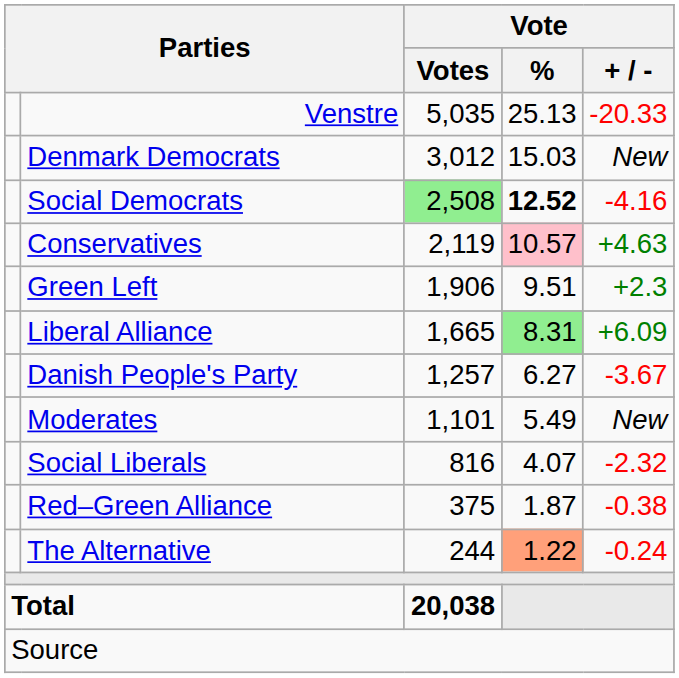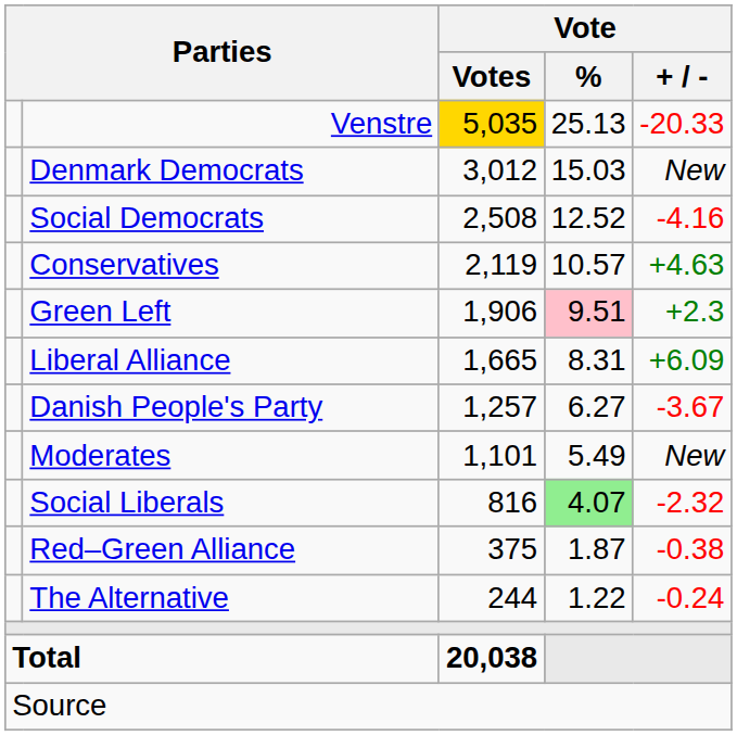Venstre | Vote / Votes: no background -> gold background
Social Democrats | Vote / Votes: lightgreen background -> no background
Social Democrats | Vote / %: bold -> normal
Conservatives | Vote / %: pink background -> no background
Green Left | Vote / %: no background -> pink background
Liberal Alliance | Vote / %: lightgreen background -> no background
Social Liberals | Vote / %: no background -> lightgreen background
The Alternative | Vote / %: lightsalmon background -> no background
